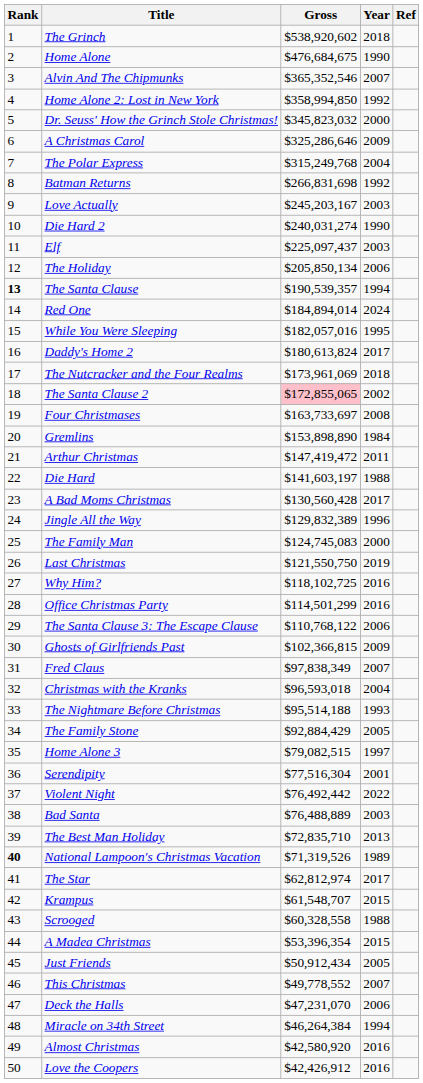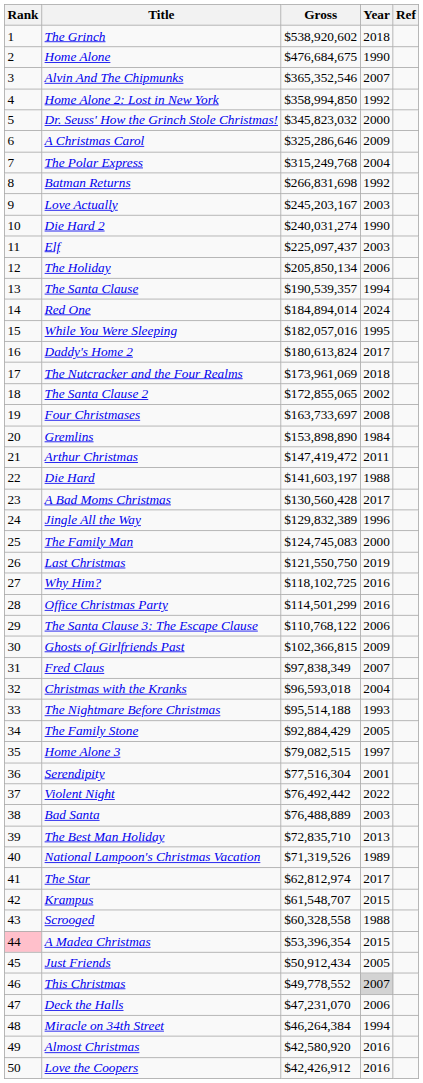The Santa Clause | Rank: bold -> normal
The Santa Clause 2 | Gross: pink background -> no background
National Lampoon's Christmas Vacation | Rank: bold -> normal
A Madea Christmas | Rank: no background -> pink background
This Christmas | Year: no background -> lightgrey background
